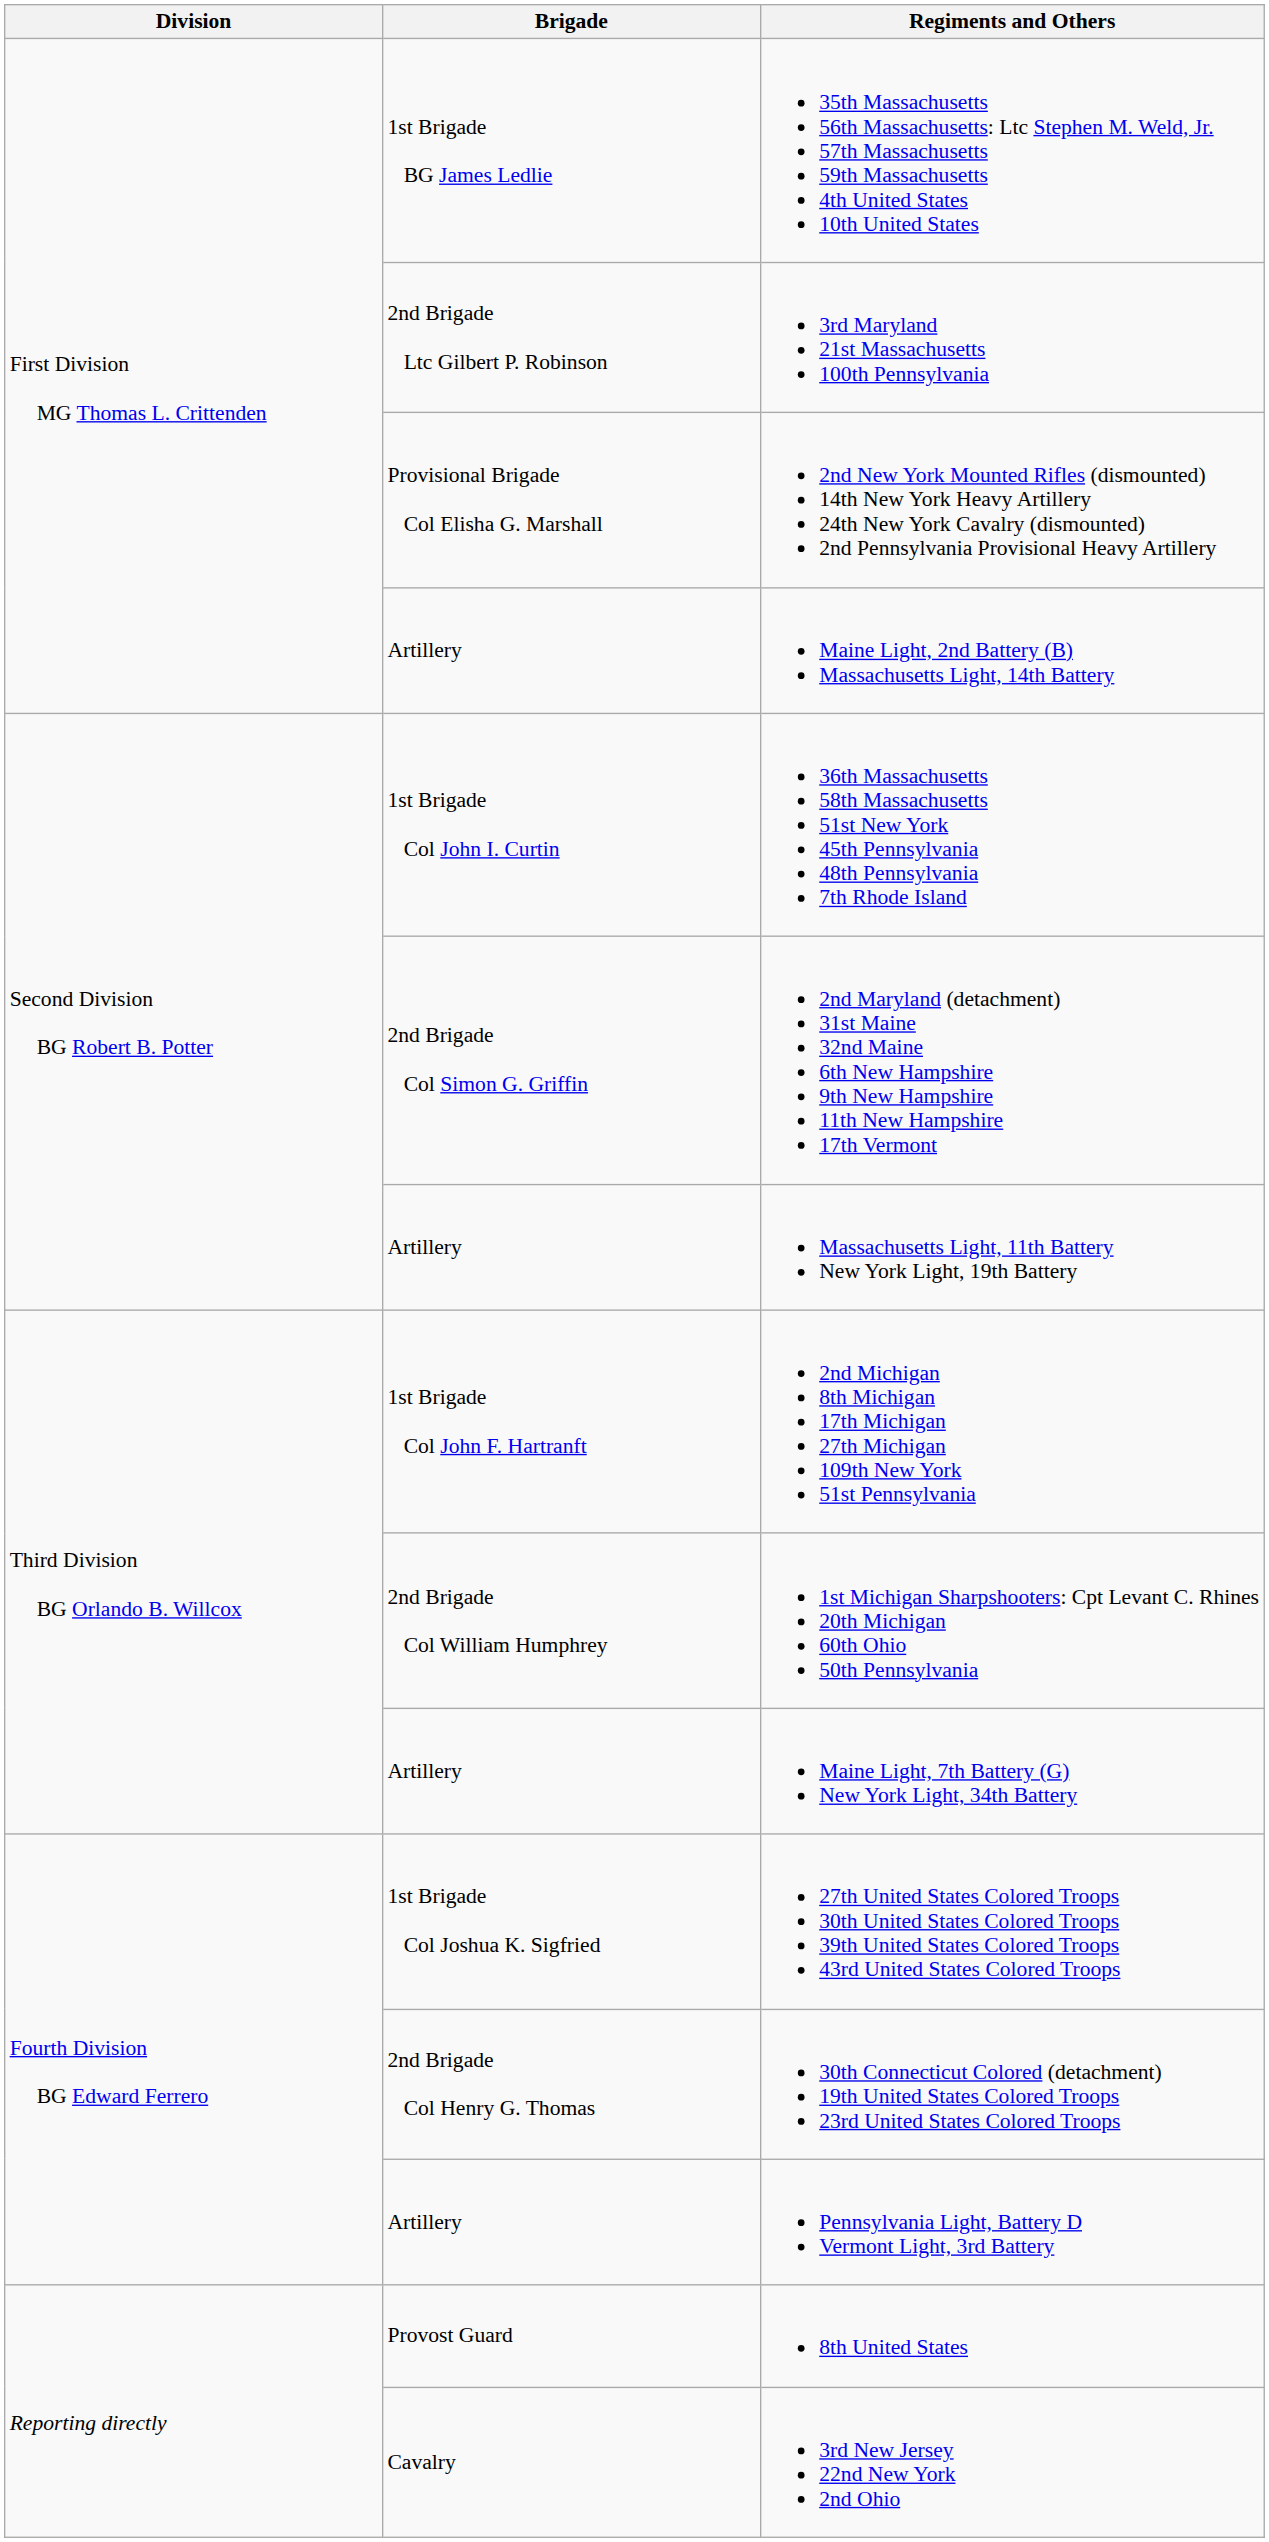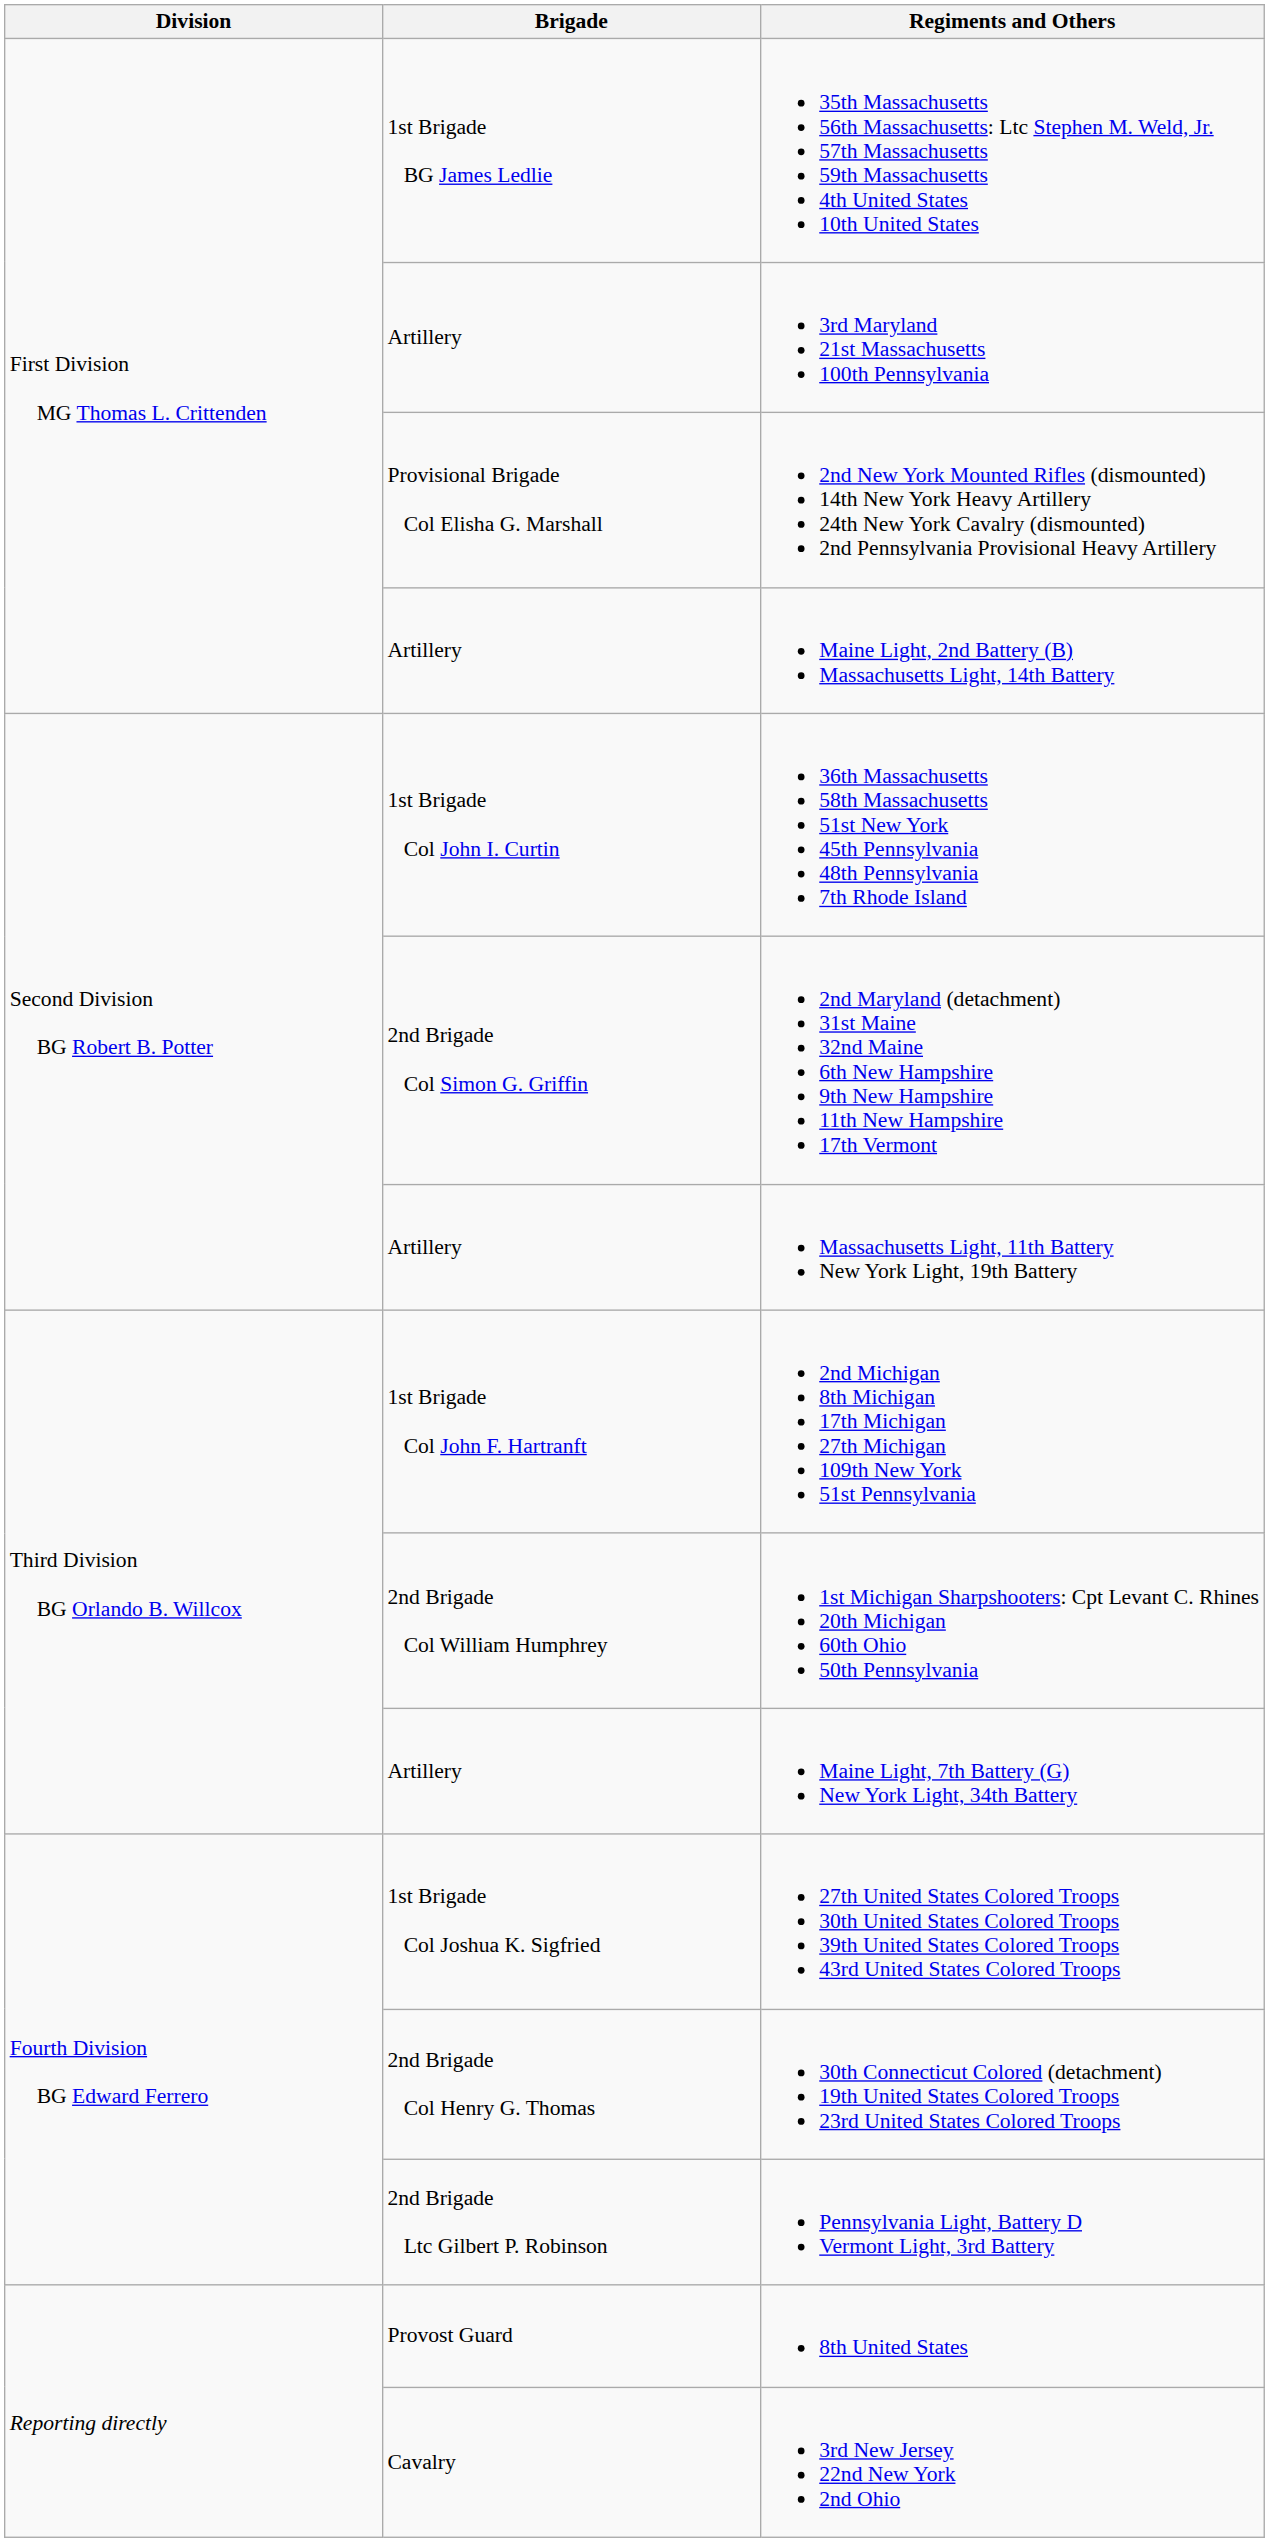3rd Maryland 21st Massachusetts 100th Pennsylvania | Brigade: 2nd Brigade Ltc Gilbert P. Robinson -> Artillery
Pennsylvania Light, Battery D Vermont Light, 3rd Battery | Brigade: Artillery -> 2nd Brigade Ltc Gilbert P. Robinson
